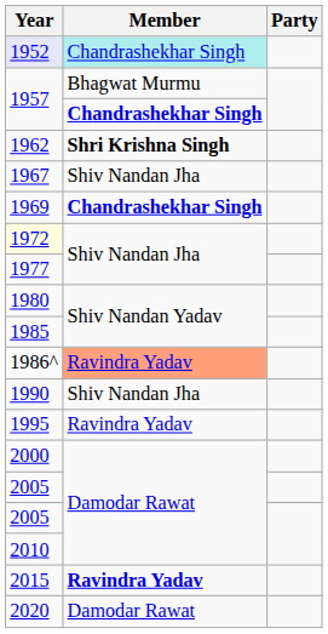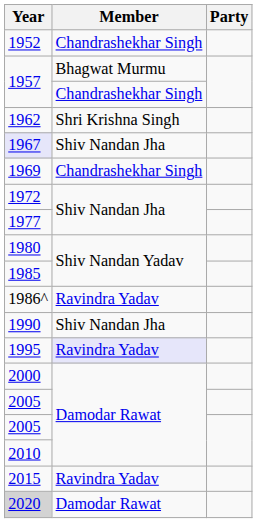1952 | Year: lavender background -> no background
1952 | Member: paleturquoise background -> no background
1957 / Chandrashekhar Singh | Member: bold -> normal
1962 | Member: bold -> normal
1967 | Year: no background -> lavender background
1969 | Member: bold -> normal
1972 | Year: lightyellow background -> no background
1986^ | Member: lightsalmon background -> no background
1995 | Member: no background -> lavender background
2015 | Member: bold -> normal
2020 | Year: no background -> lightgrey background
